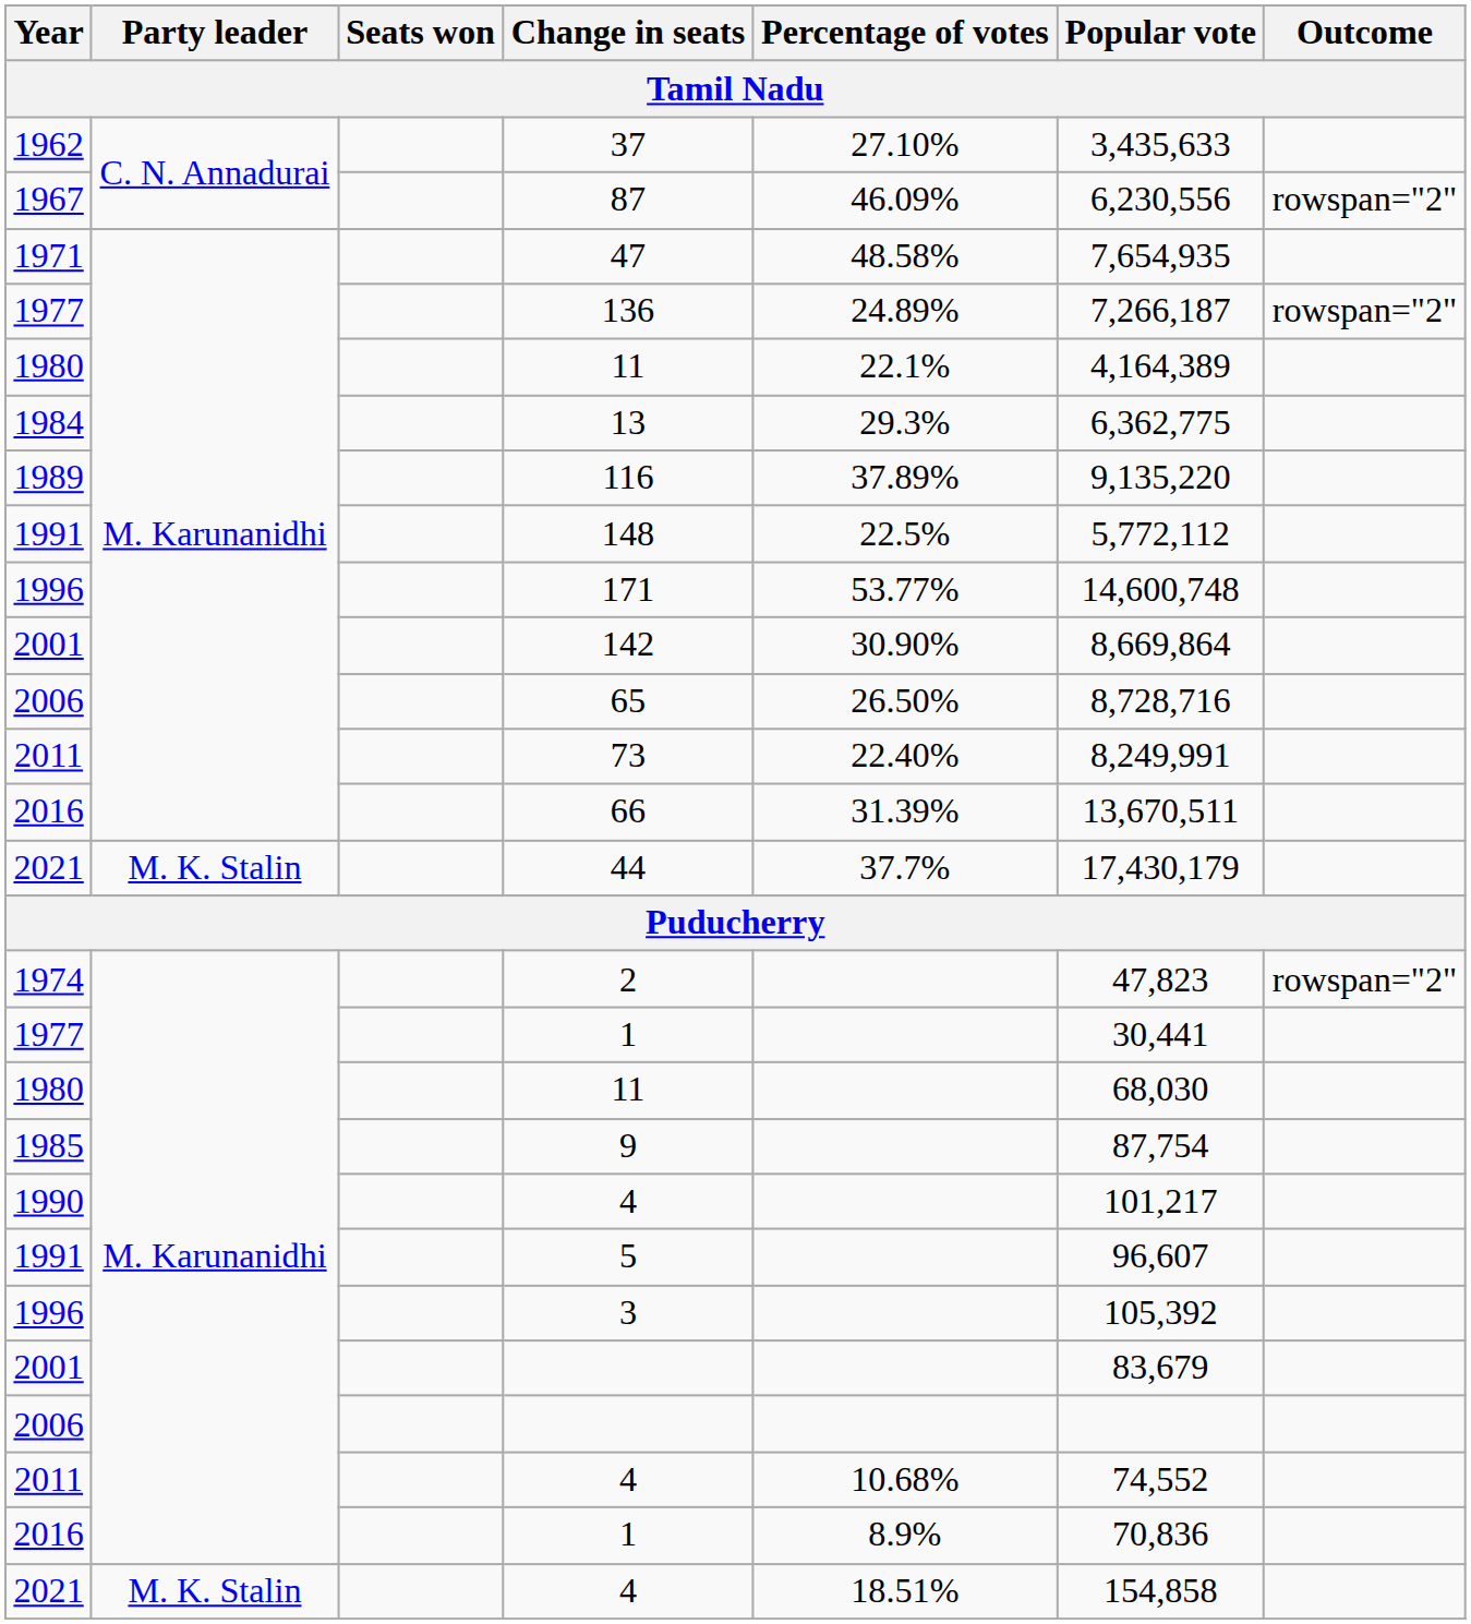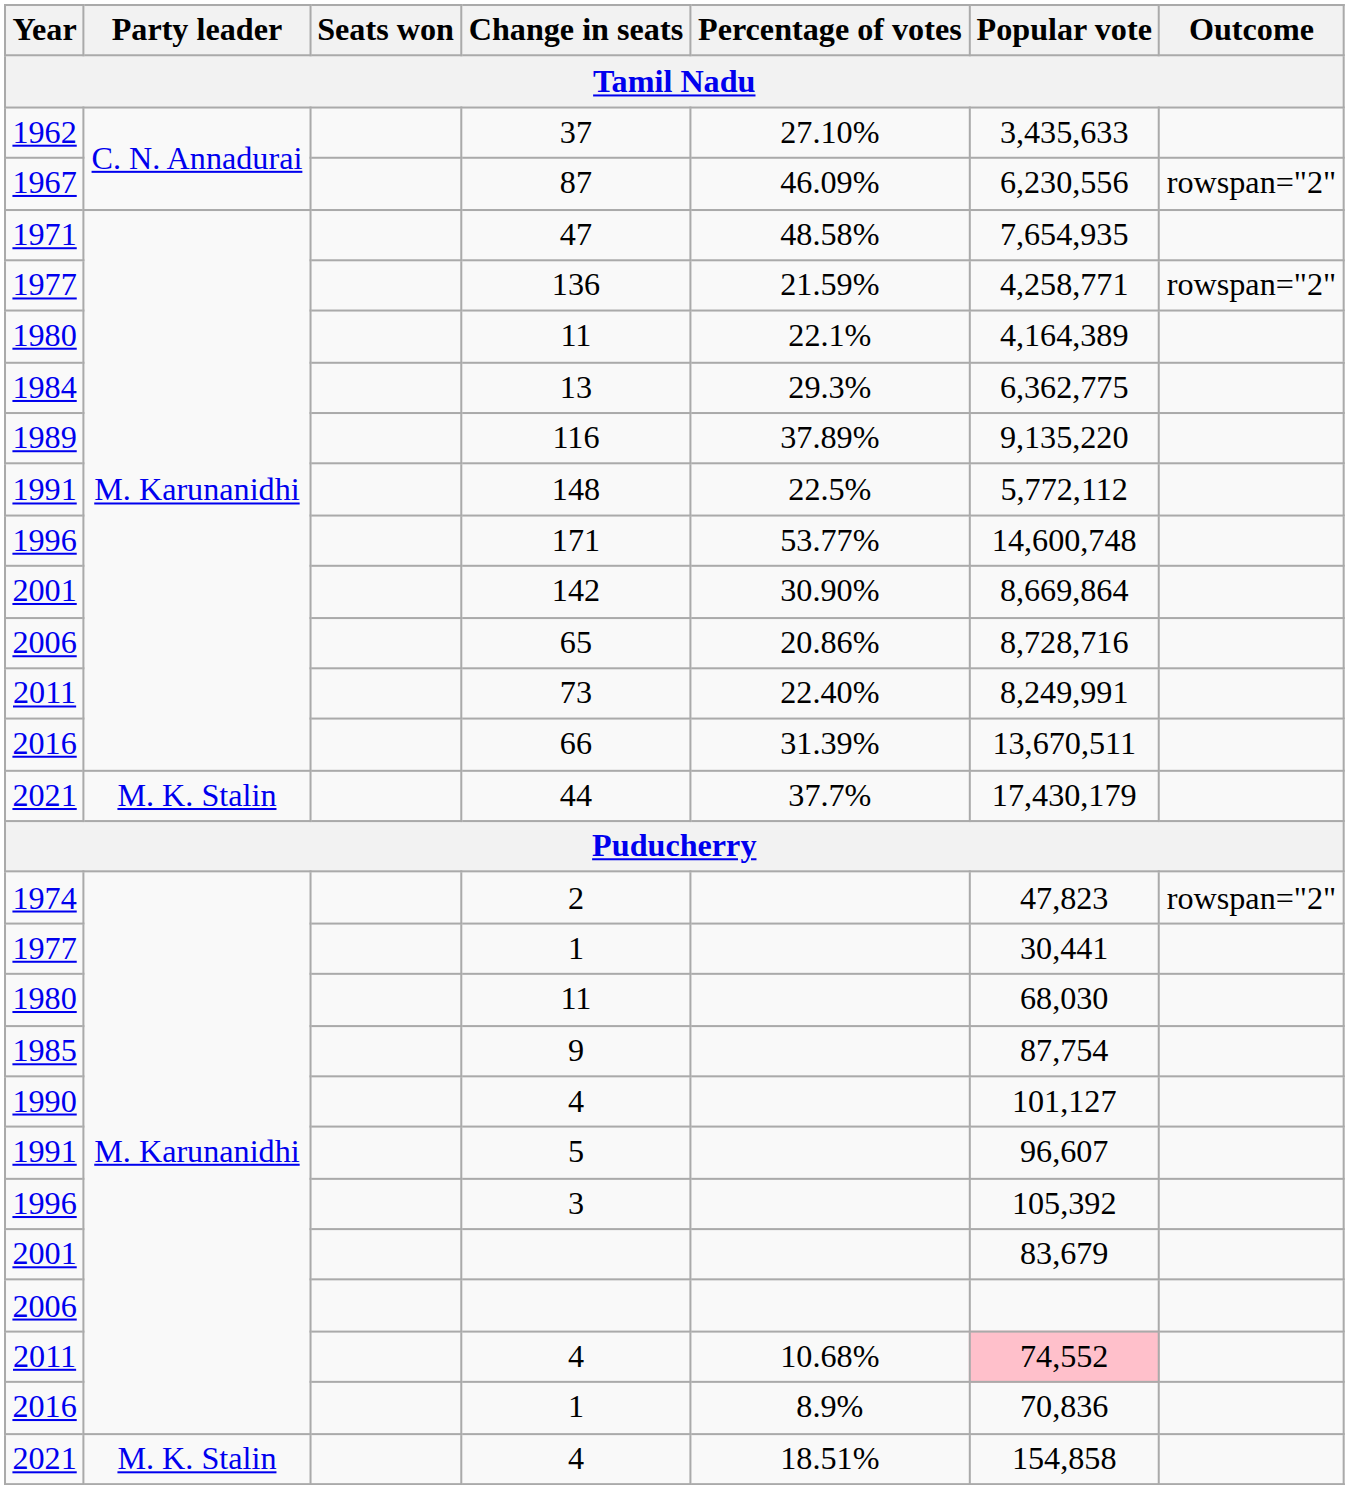136 | Percentage of votes: 24.89% -> 21.59%
136 | Popular vote: 7,266,187 -> 4,258,771
65 | Percentage of votes: 26.50% -> 20.86%
1990 / 4 | Popular vote: 101,217 -> 101,127
2011 / 4 | Popular vote: no background -> pink background
